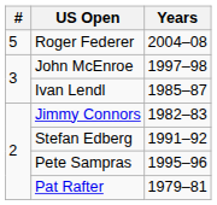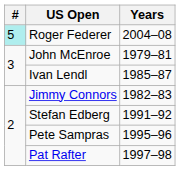Roger Federer | #: no background -> paleturquoise background
John McEnroe | Years: 1997–98 -> 1979–81
Pat Rafter | Years: 1979–81 -> 1997–98
